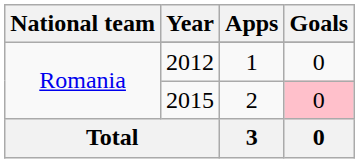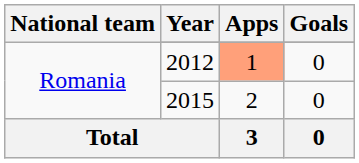2012 | Apps: no background -> lightsalmon background
2015 | Goals: pink background -> no background
